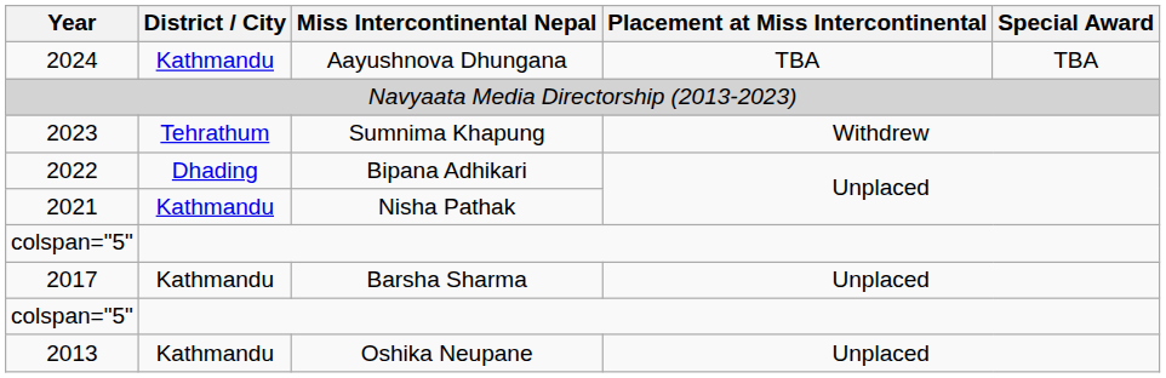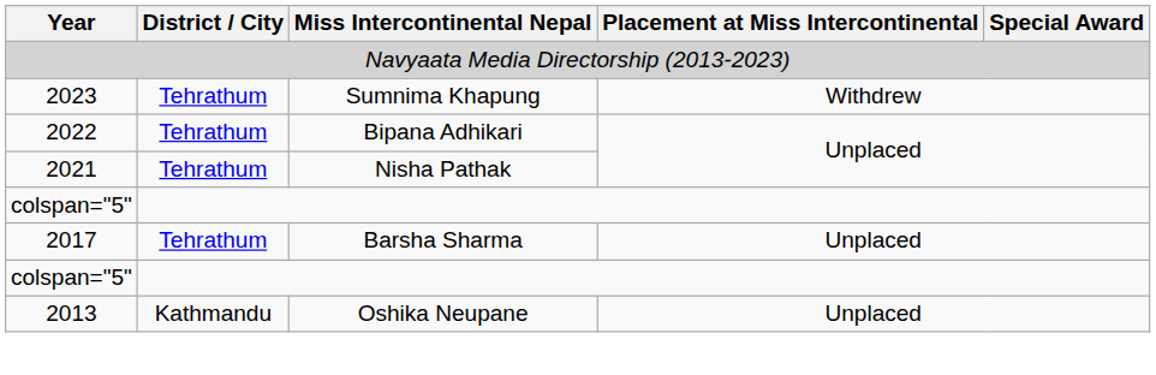- row: 2024 | Kathmandu | Aayushnova Dhungana | TBA | TBA
2022 | District / City: Dhading -> Tehrathum
2021 | District / City: Kathmandu -> Tehrathum
2017 | District / City: Kathmandu -> Tehrathum
